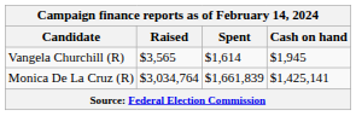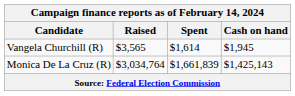Monica De La Cruz (R) | Cash on hand: $1,425,141 -> $1,425,143
